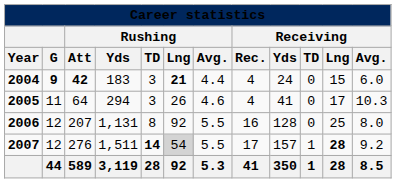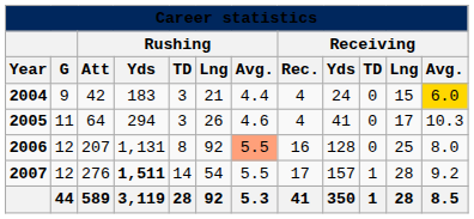2004 | column 2: bold -> normal
2004 | column 3: bold -> normal
2004 | column 6: bold -> normal
2004 | column 12: no background -> gold background
2006 | column 7: no background -> lightsalmon background
2007 | column 4: normal -> bold
2007 | column 5: bold -> normal
2007 | column 6: lightgrey background -> no background
2007 | column 11: bold -> normal
